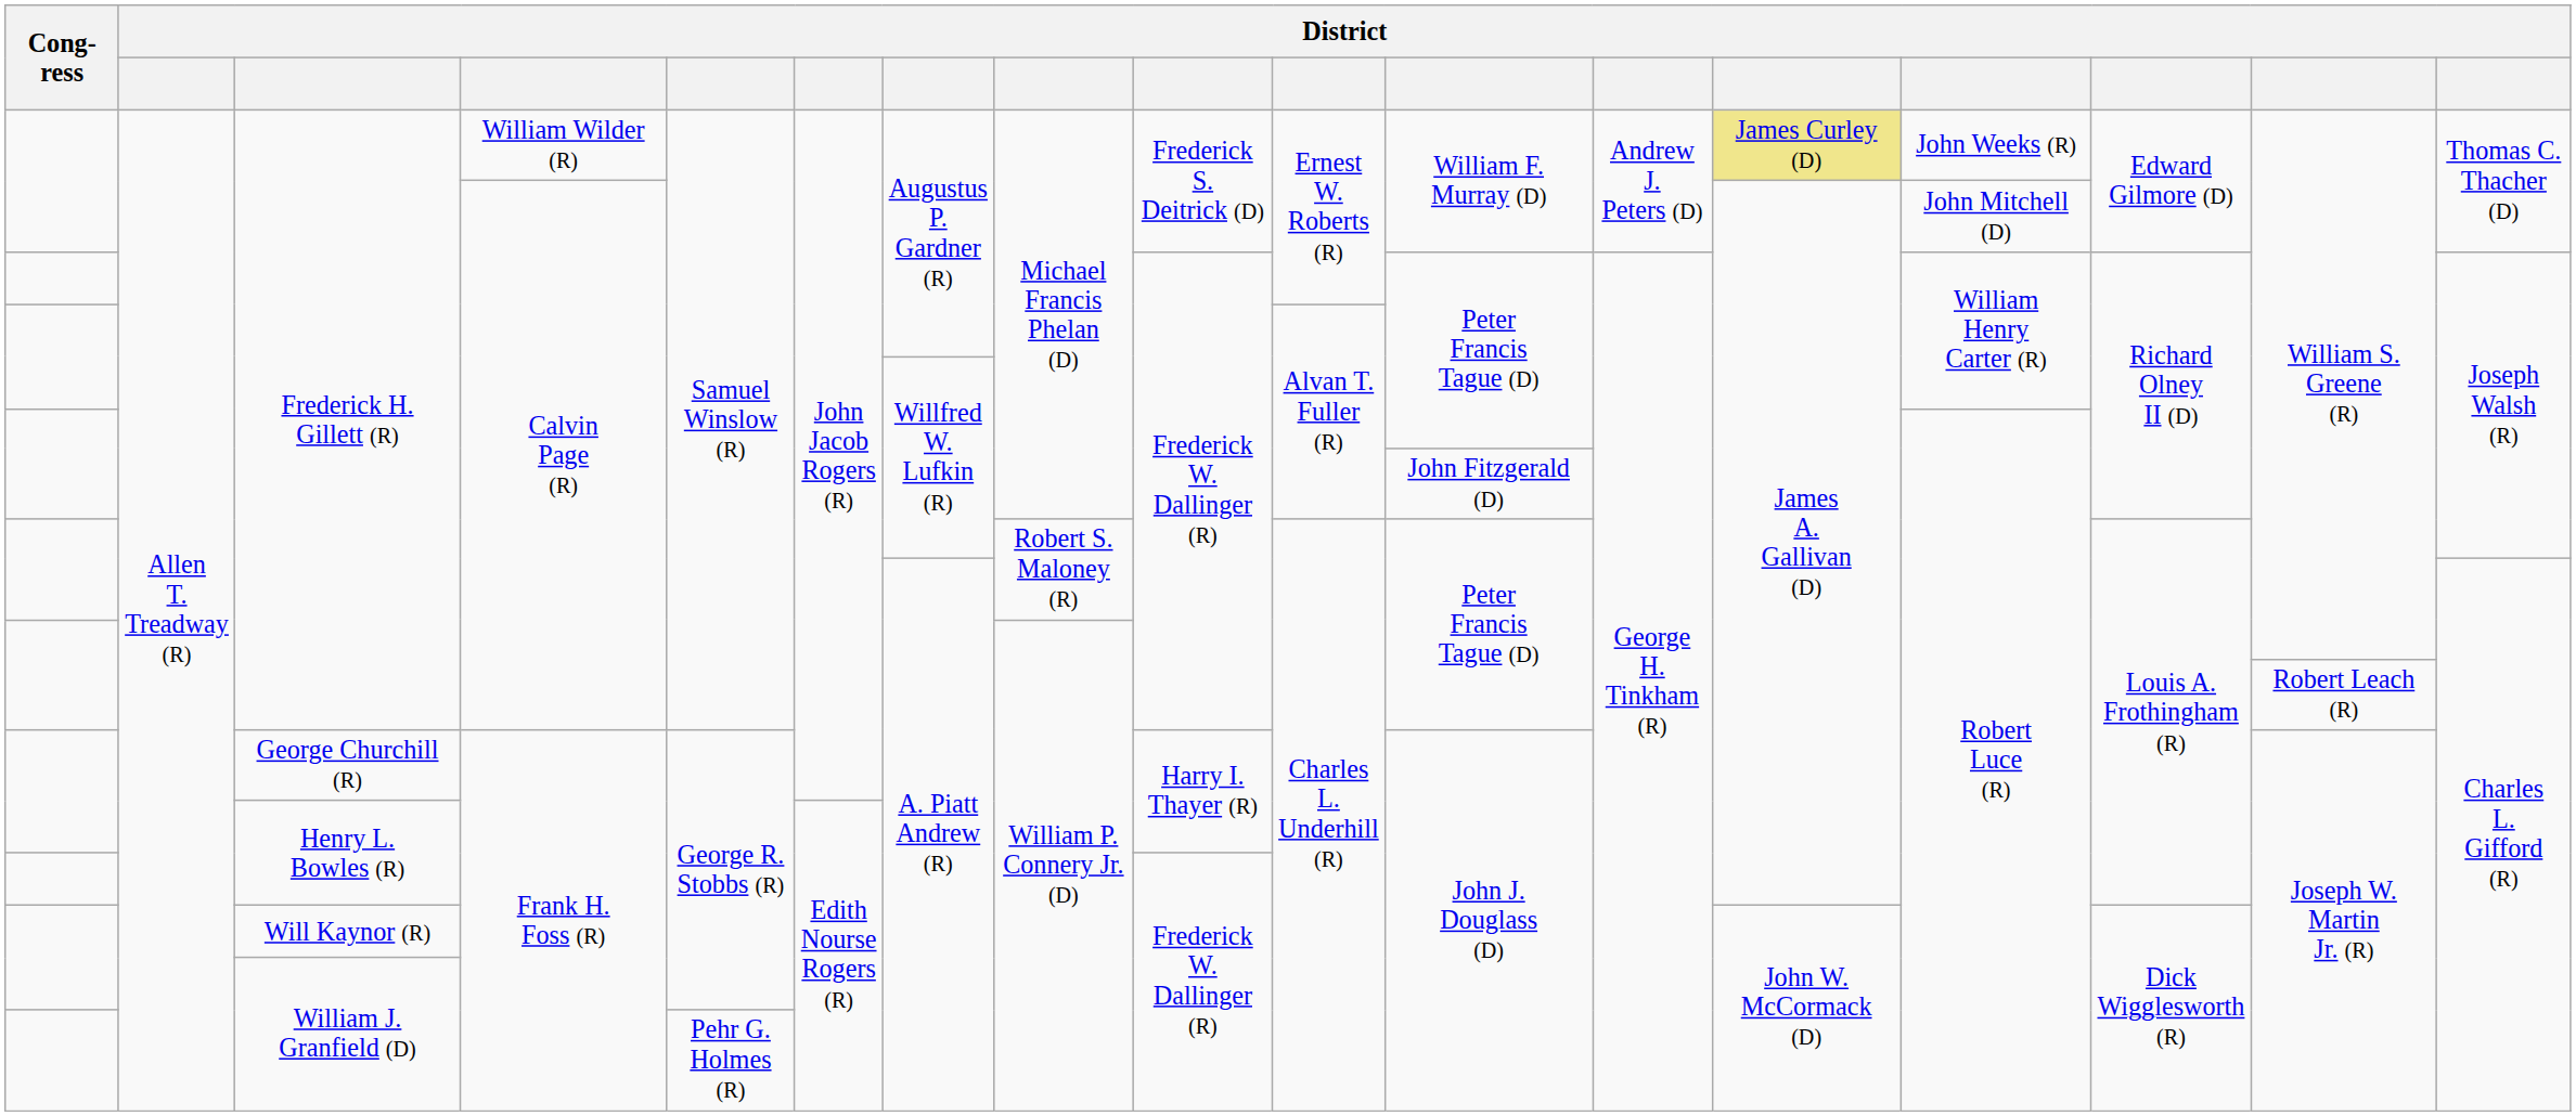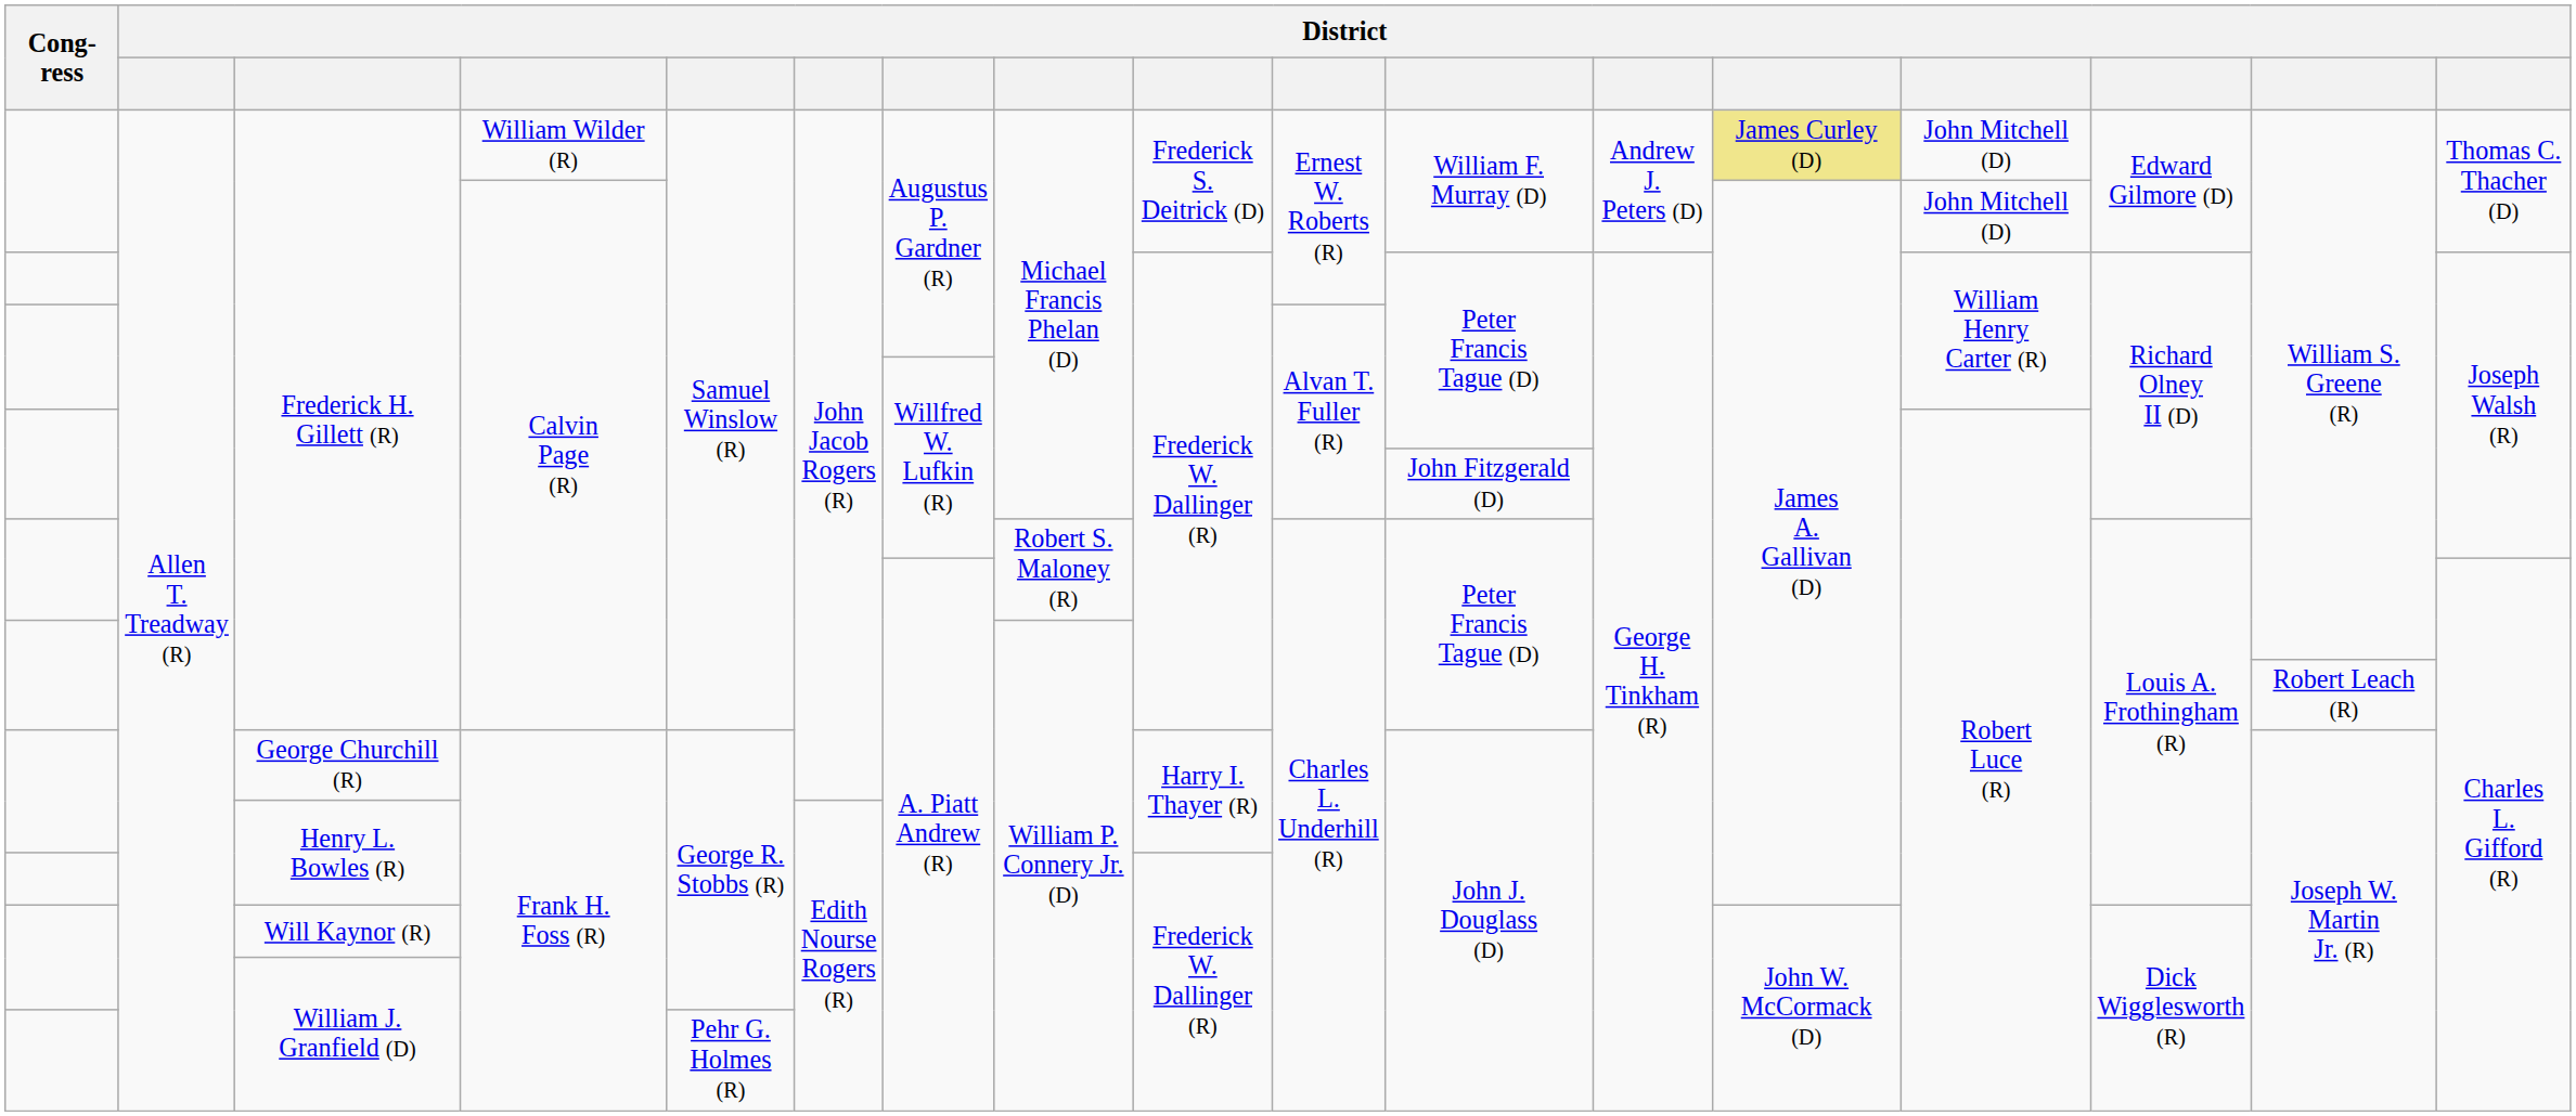Frederick H. Gillett (R) / William Wilder (R) | column 14: John Weeks (R) -> John Mitchell (D)
